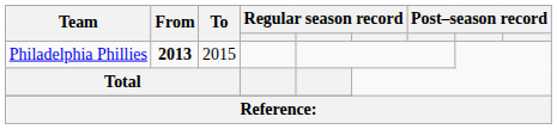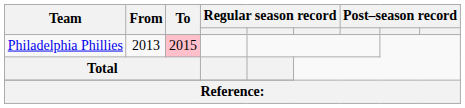Philadelphia Phillies | From: bold -> normal
Philadelphia Phillies | To: no background -> pink background
